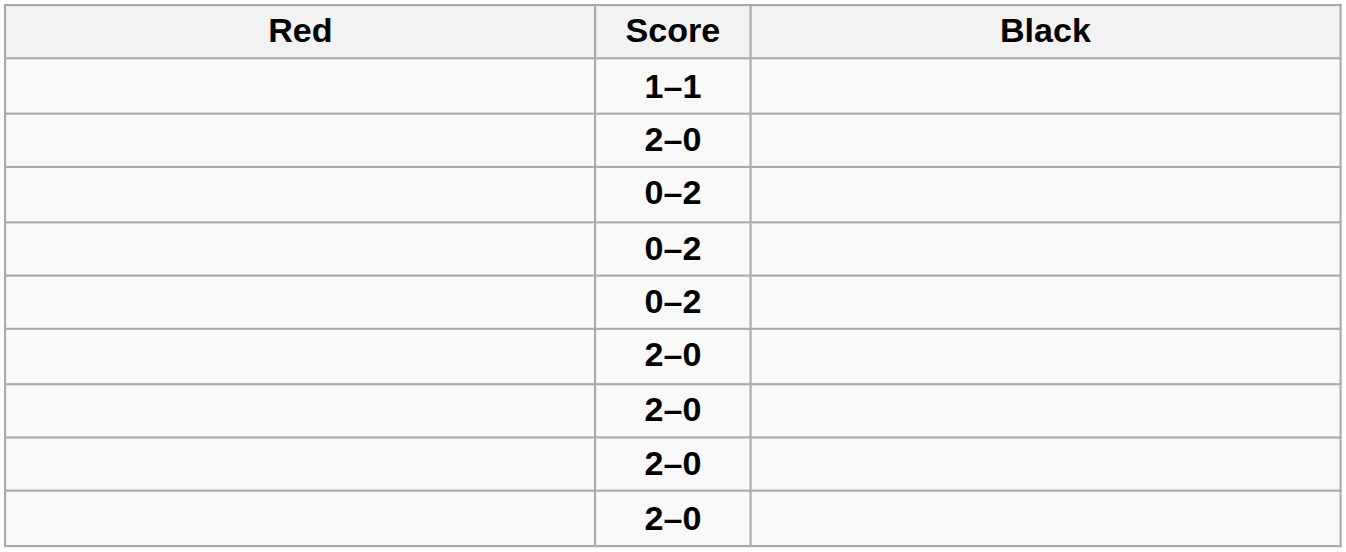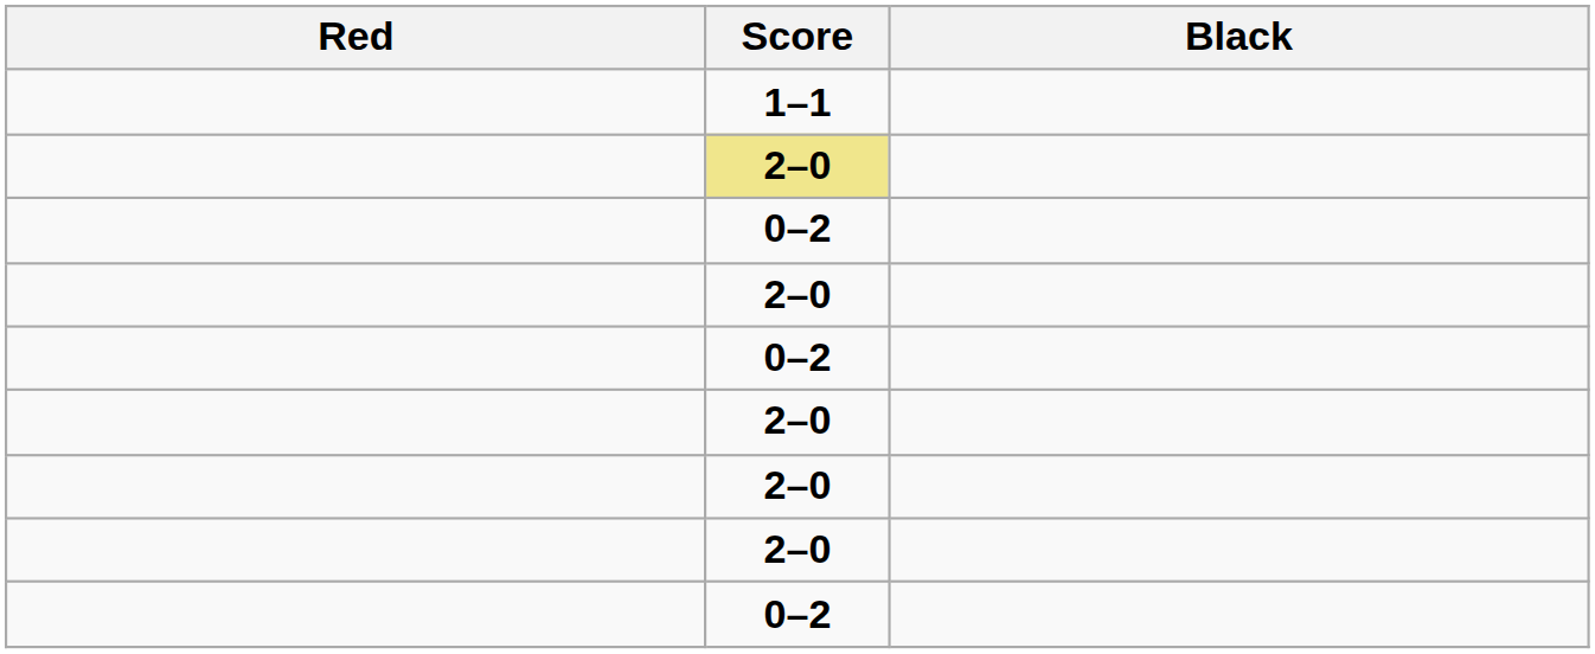row 3 | Score: no background -> khaki background
row 5 | Score: 0–2 -> 2–0
row 10 | Score: 2–0 -> 0–2
